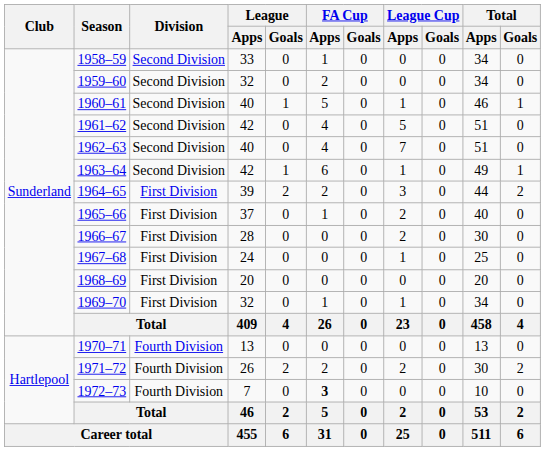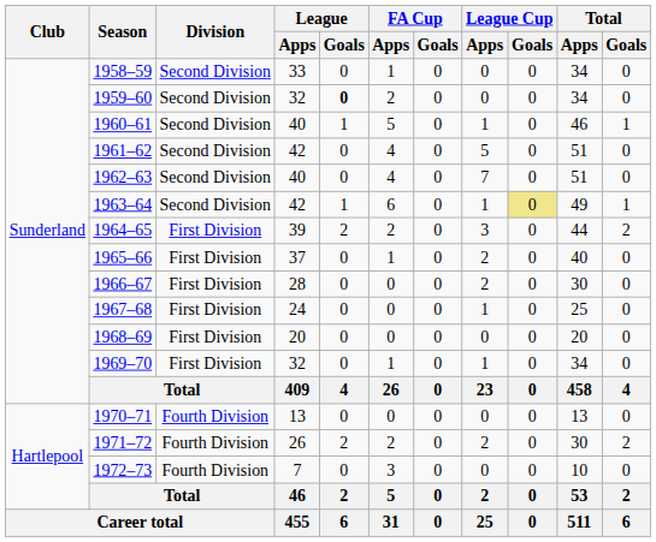1959–60 | League / Goals: normal -> bold
1963–64 | League Cup / Goals: no background -> khaki background
1972–73 | FA Cup / Apps: bold -> normal
